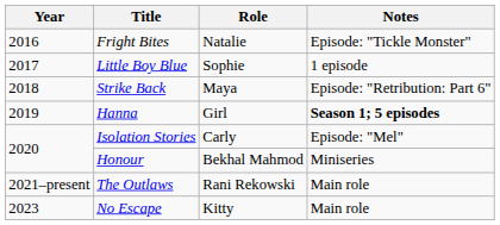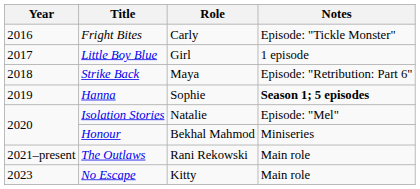Fright Bites | Role: Natalie -> Carly
Little Boy Blue | Role: Sophie -> Girl
Hanna | Role: Girl -> Sophie
Isolation Stories | Role: Carly -> Natalie
